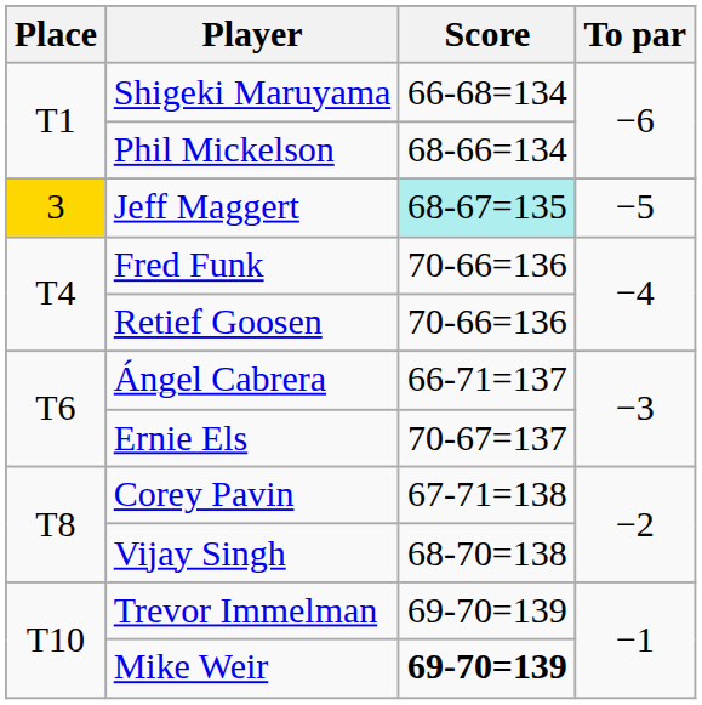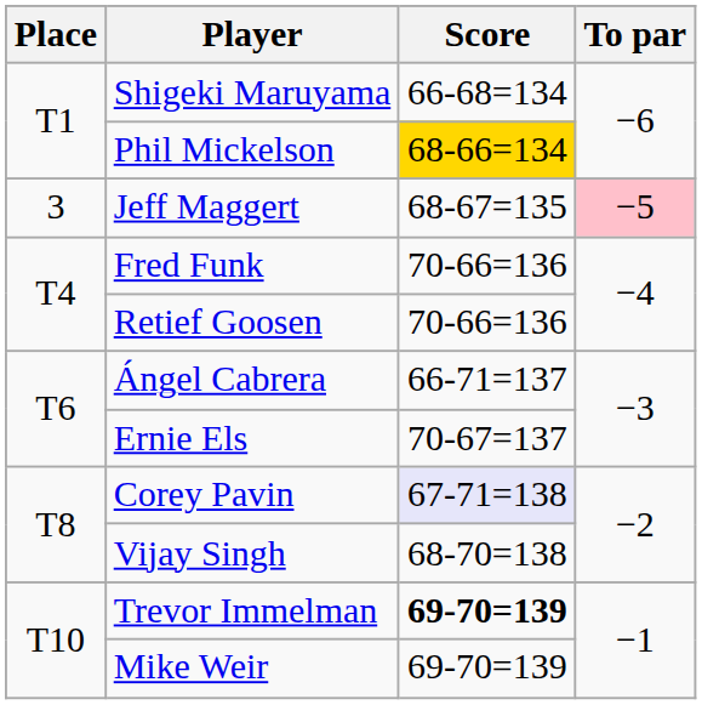Phil Mickelson | Score: no background -> gold background
Jeff Maggert | Place: gold background -> no background
Jeff Maggert | Score: paleturquoise background -> no background
Jeff Maggert | To par: no background -> pink background
Corey Pavin | Score: no background -> lavender background
Trevor Immelman | Score: normal -> bold
Mike Weir | Score: bold -> normal
